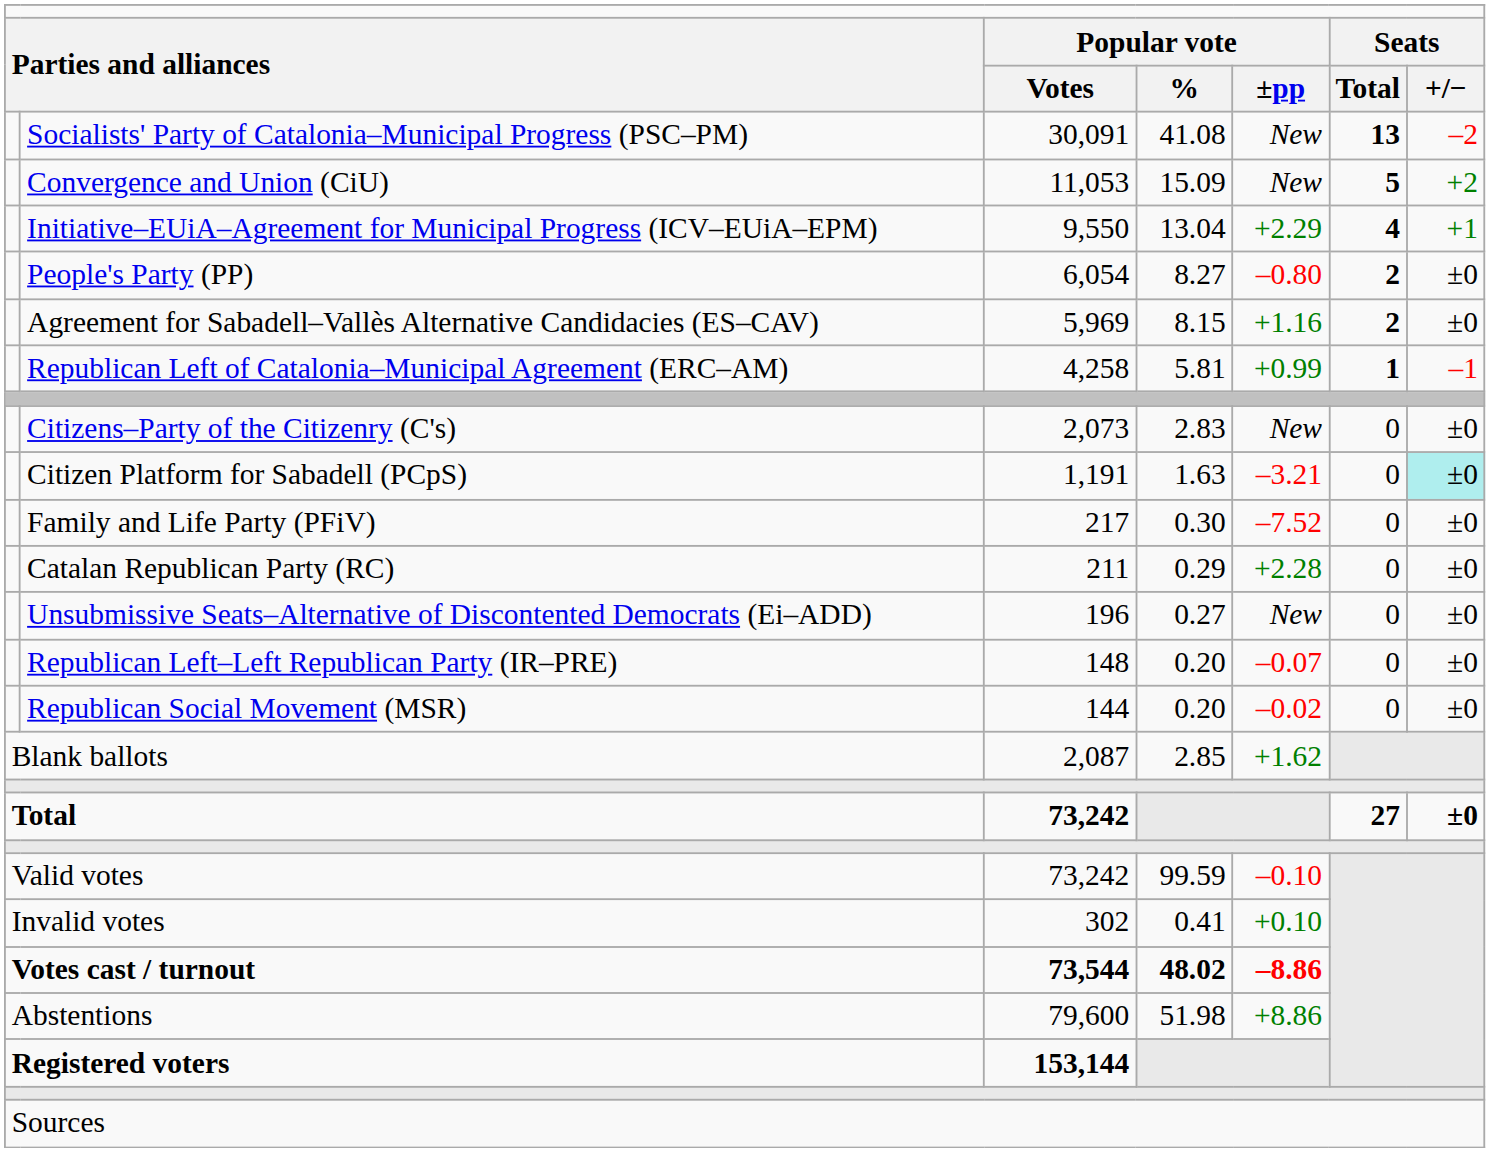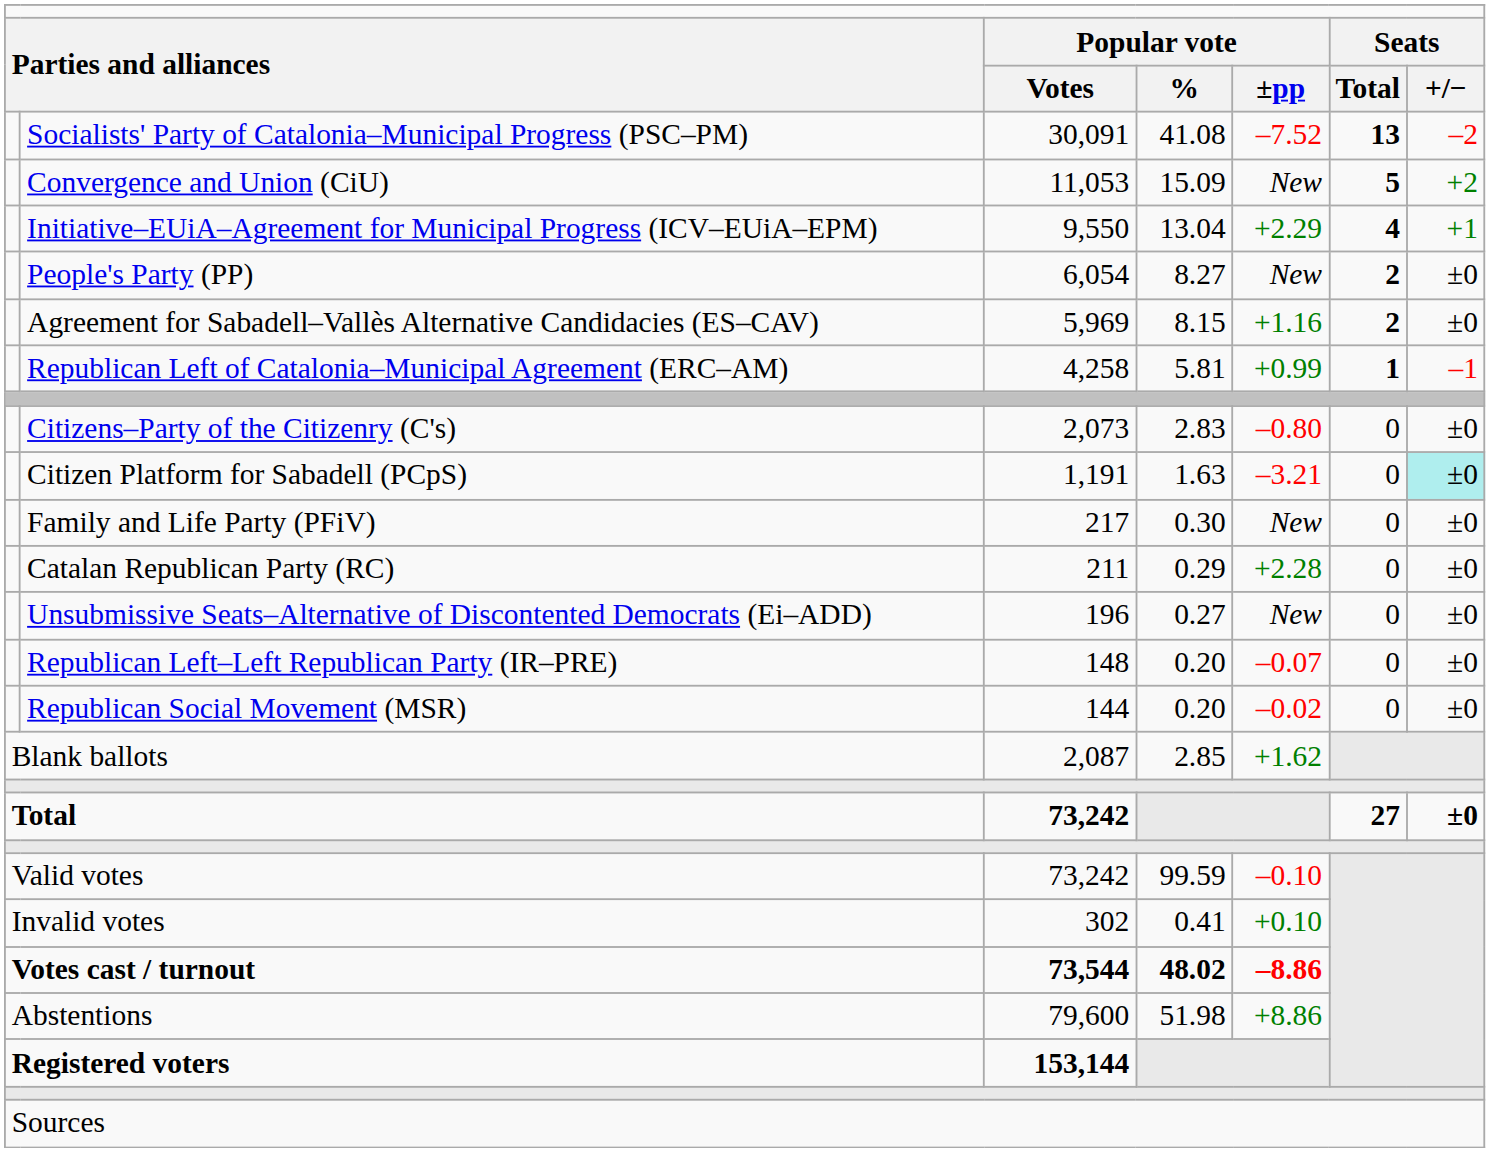Socialists' Party of Catalonia–Municipal Progress (PSC–PM) | column 5: New -> –7.52
People's Party (PP) | column 5: –0.80 -> New
Citizens–Party of the Citizenry (C's) | column 5: New -> –0.80
Family and Life Party (PFiV) | column 5: –7.52 -> New
